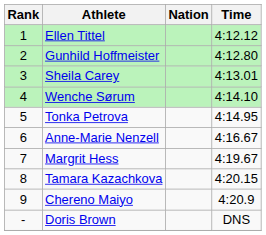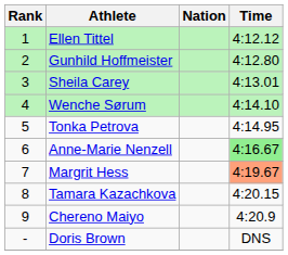Anne-Marie Nenzell | Time: no background -> lightgreen background
Margrit Hess | Time: no background -> lightsalmon background
